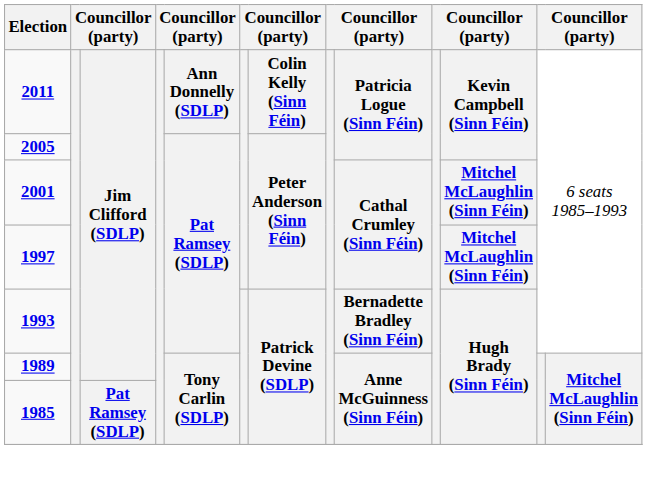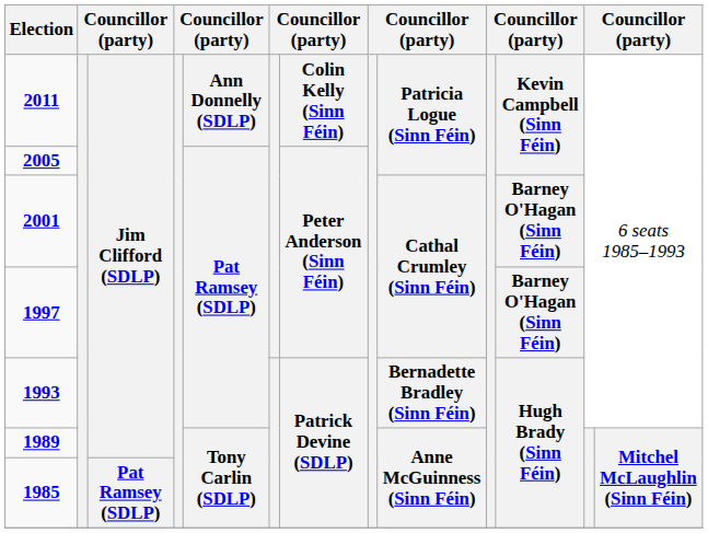2001 | column 11: Mitchel McLaughlin (Sinn Féin) -> Barney O'Hagan (Sinn Féin)
1997 | column 11: Mitchel McLaughlin (Sinn Féin) -> Barney O'Hagan (Sinn Féin)
